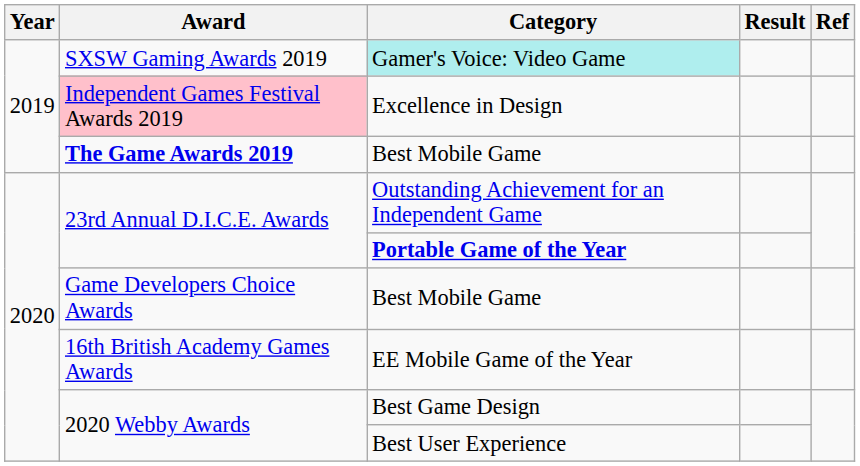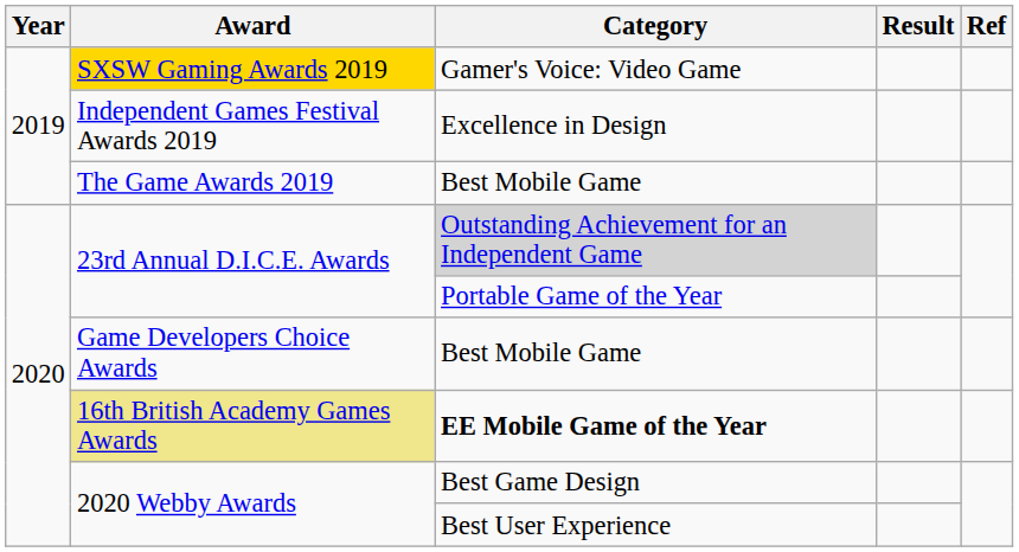Gamer's Voice: Video Game | Award: no background -> gold background
Gamer's Voice: Video Game | Category: paleturquoise background -> no background
Excellence in Design | Award: pink background -> no background
The Game Awards 2019 / Best Mobile Game | Award: bold -> normal
Outstanding Achievement for an Independent Game | Category: no background -> lightgrey background
Portable Game of the Year | Category: bold -> normal
EE Mobile Game of the Year | Award: no background -> khaki background
EE Mobile Game of the Year | Category: normal -> bold
